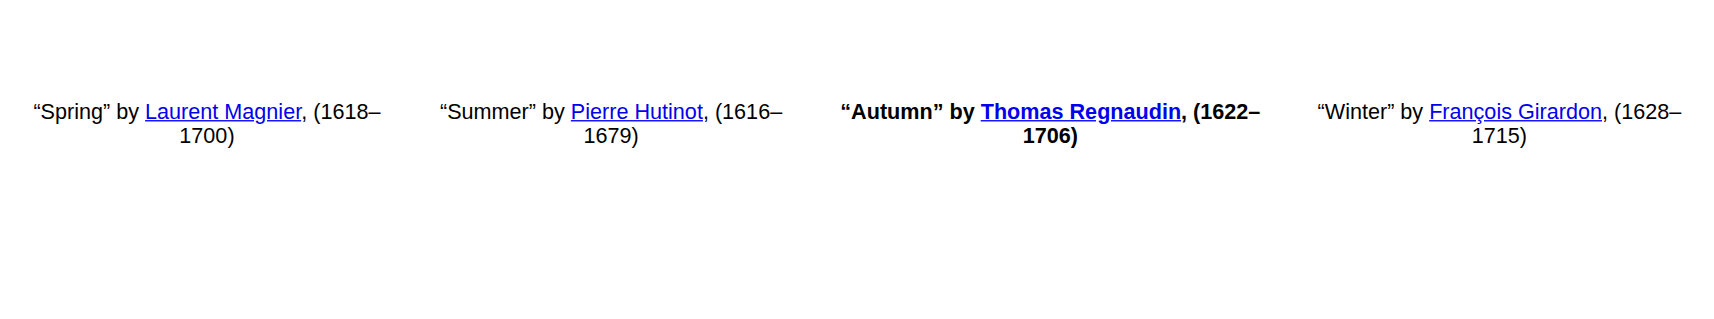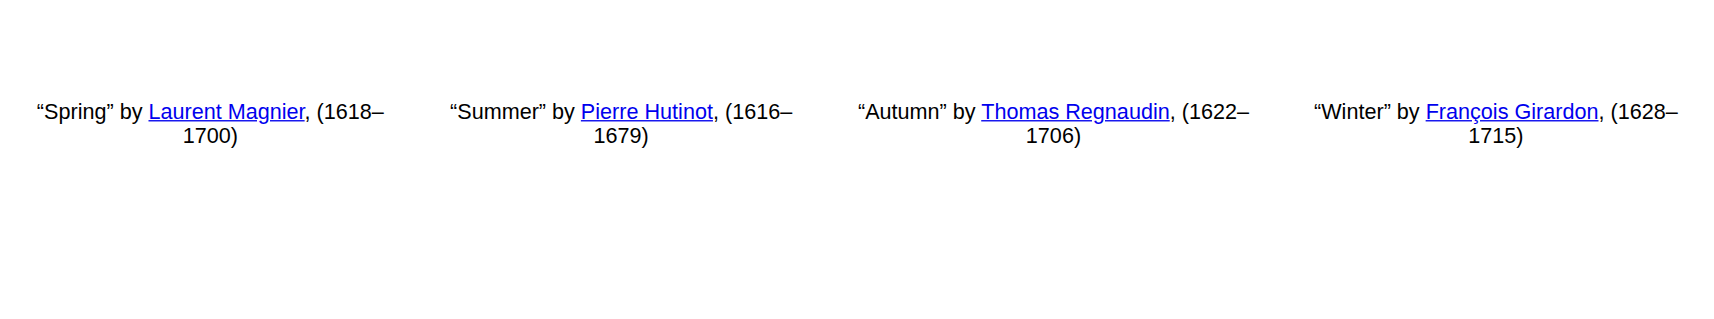“Spring” by Laurent Magnier, (1618–1700) | column 3: bold -> normal
